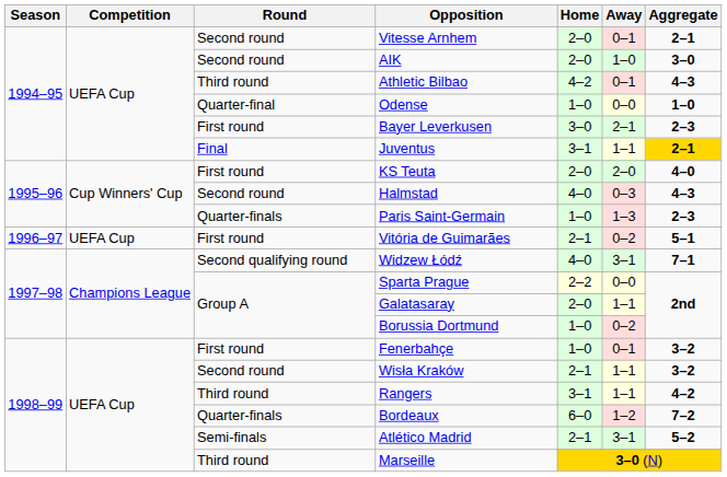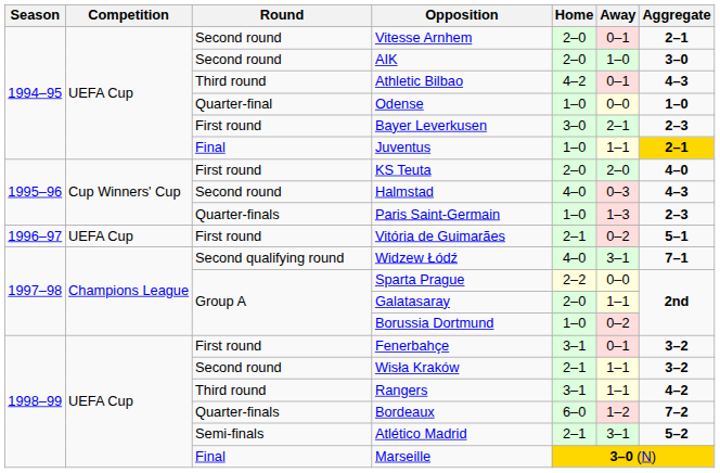Juventus | Home: 3–1 -> 1–0
Fenerbahçe | Home: 1–0 -> 3–1
Marseille | Round: Third round -> Final
